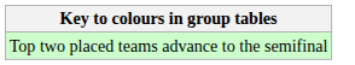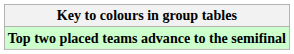row 2 | column 1: normal -> bold
